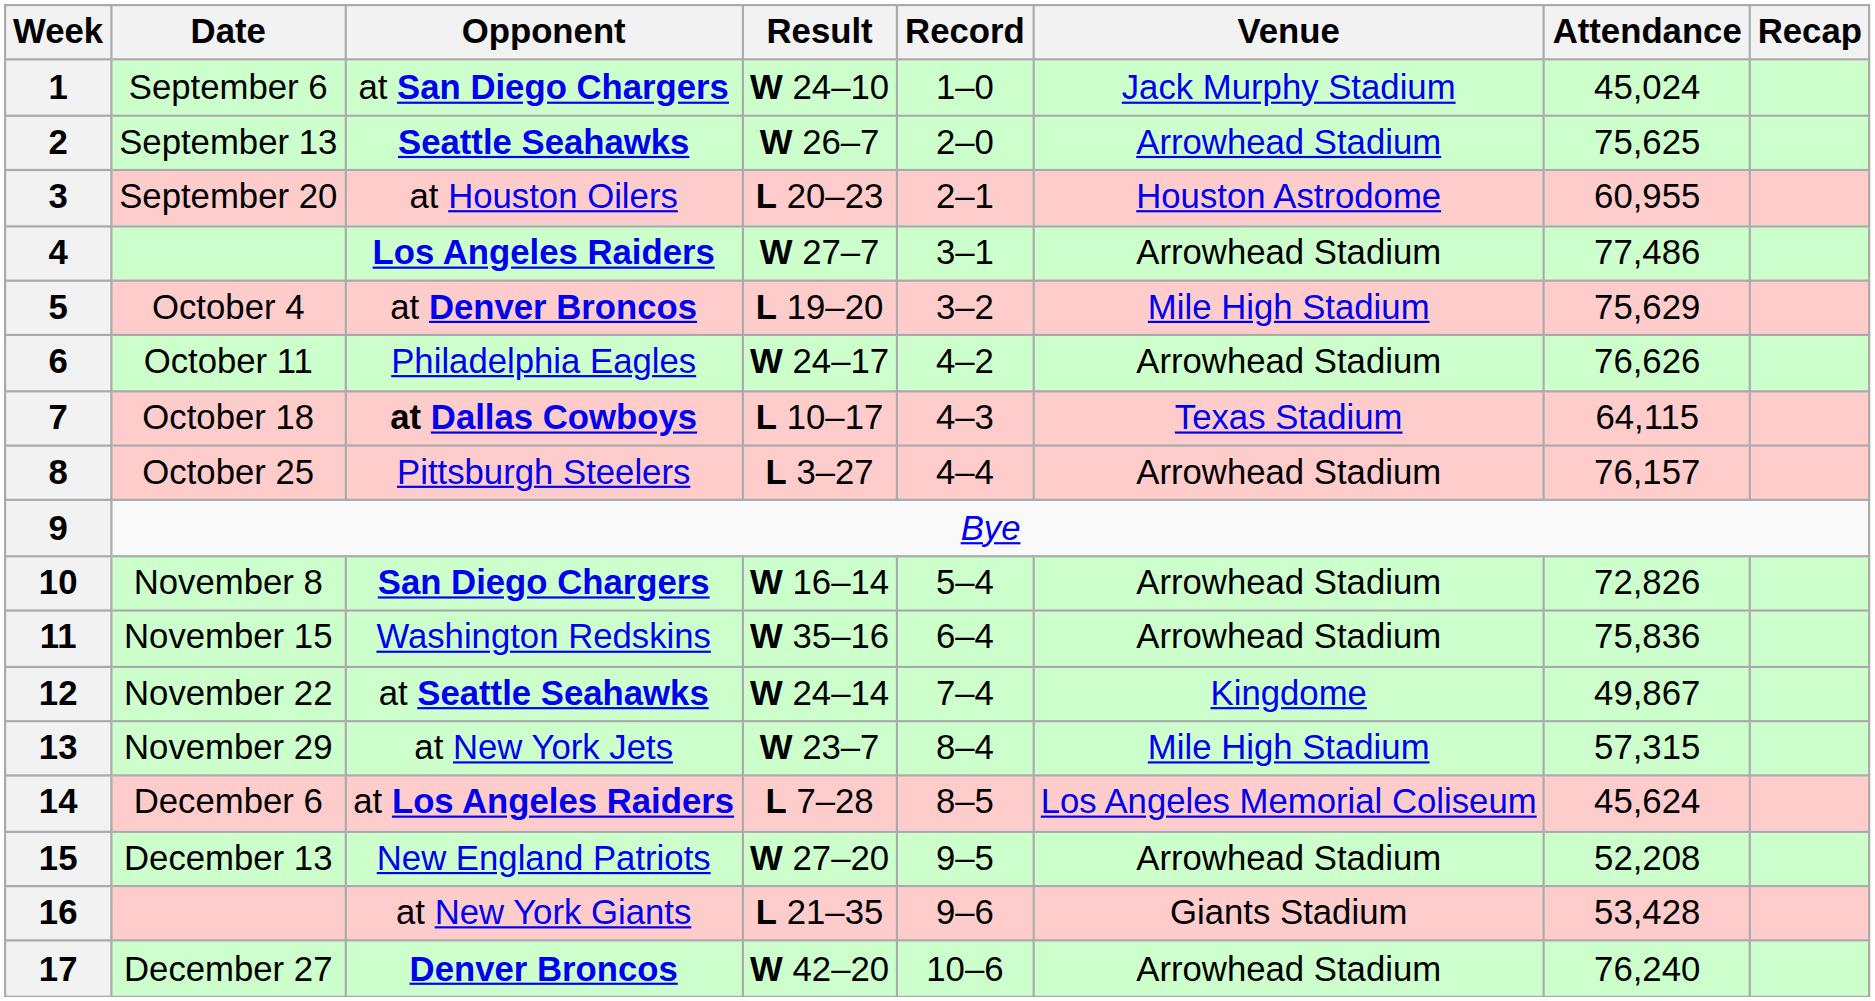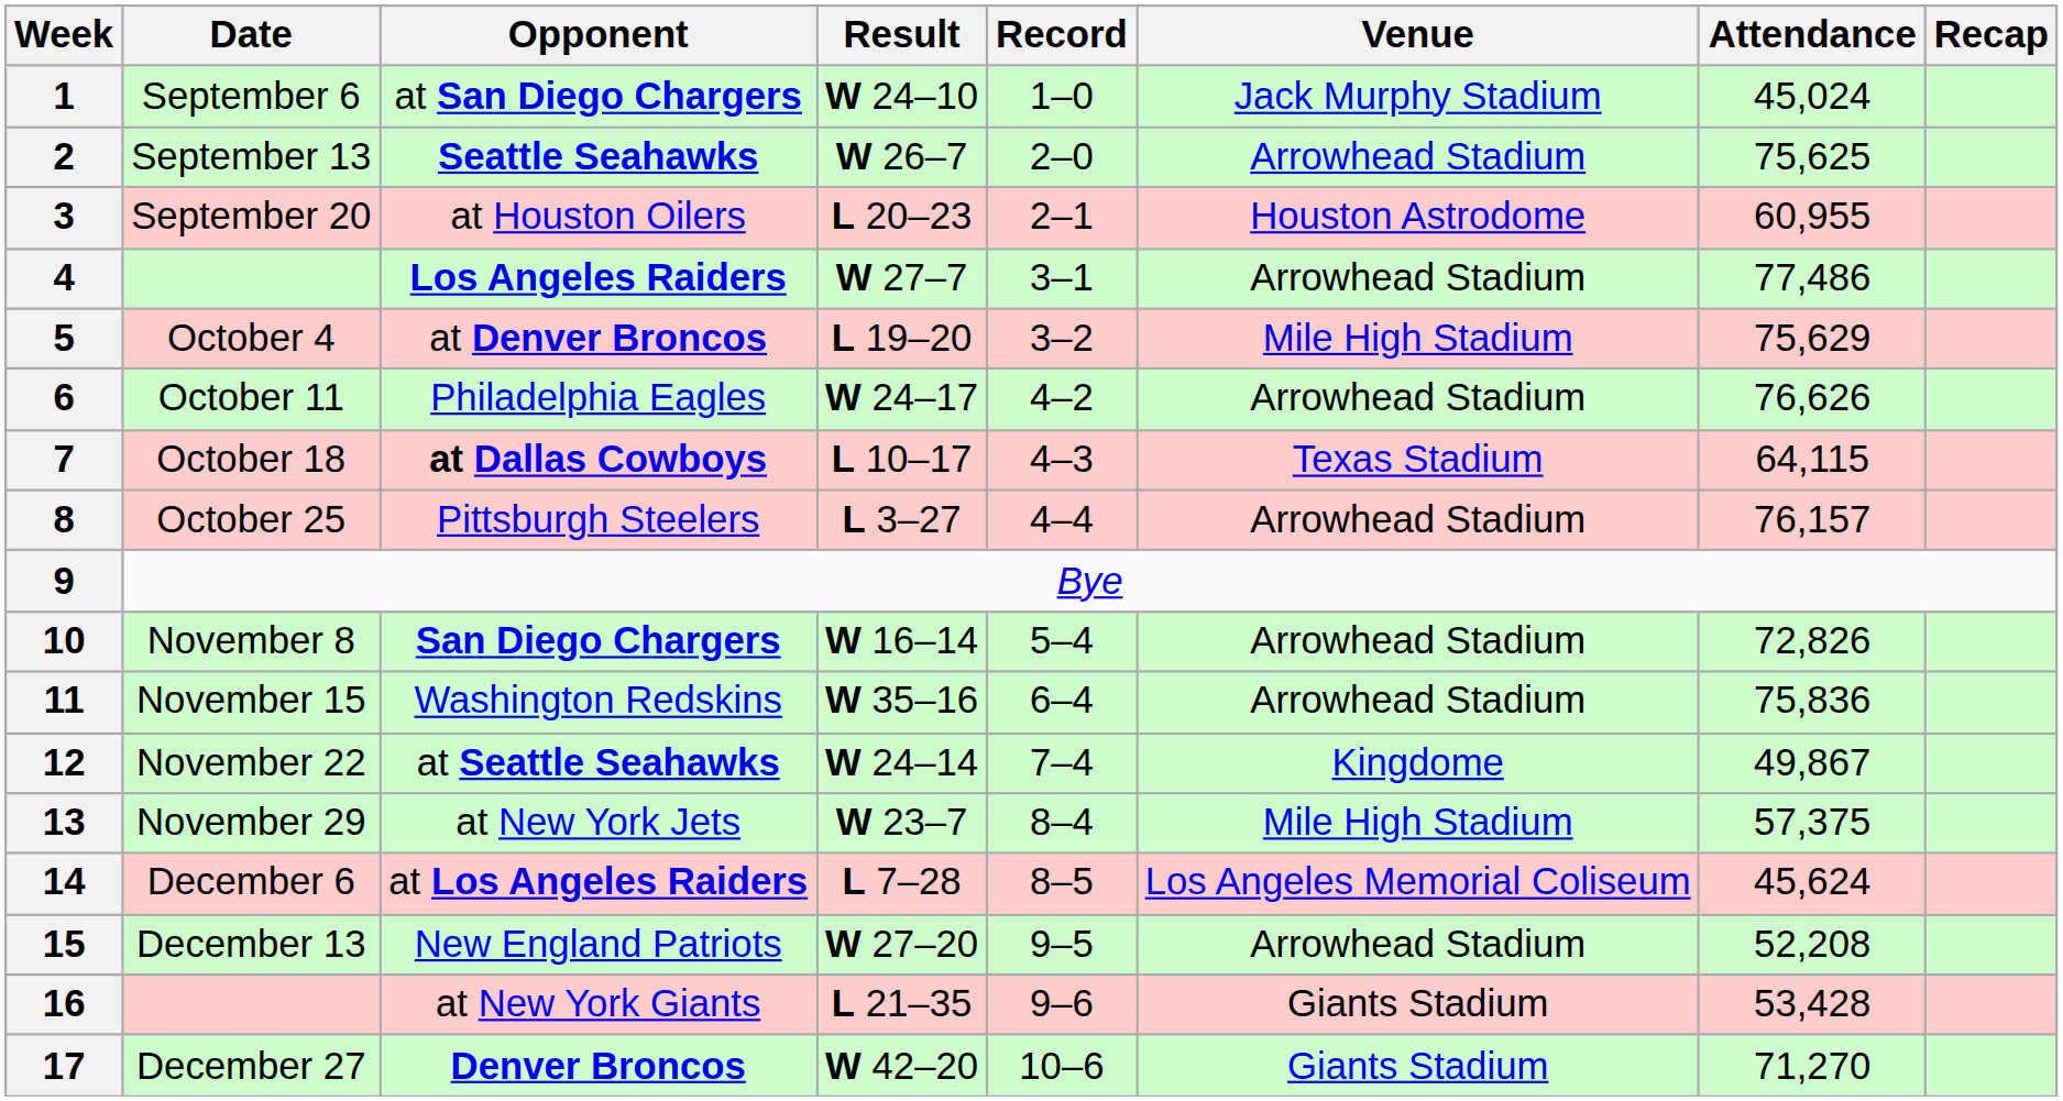13 | Attendance: 57,315 -> 57,375
17 | Venue: Arrowhead Stadium -> Giants Stadium
17 | Attendance: 76,240 -> 71,270
